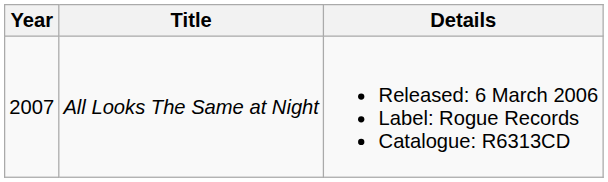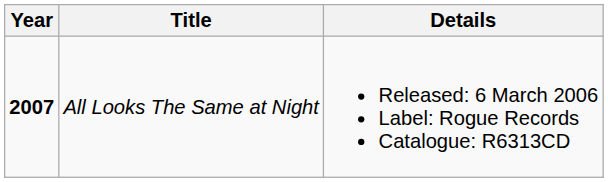row 2 | Year: normal -> bold
